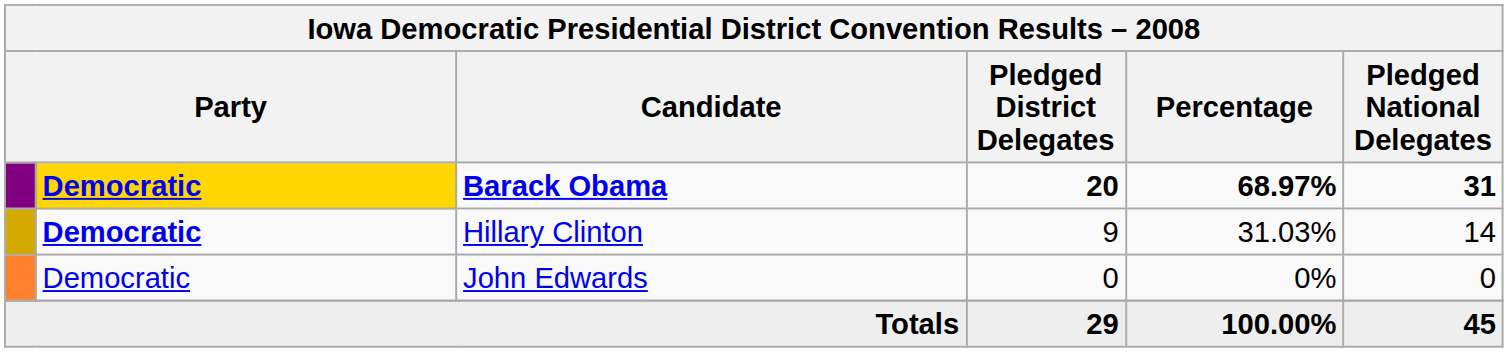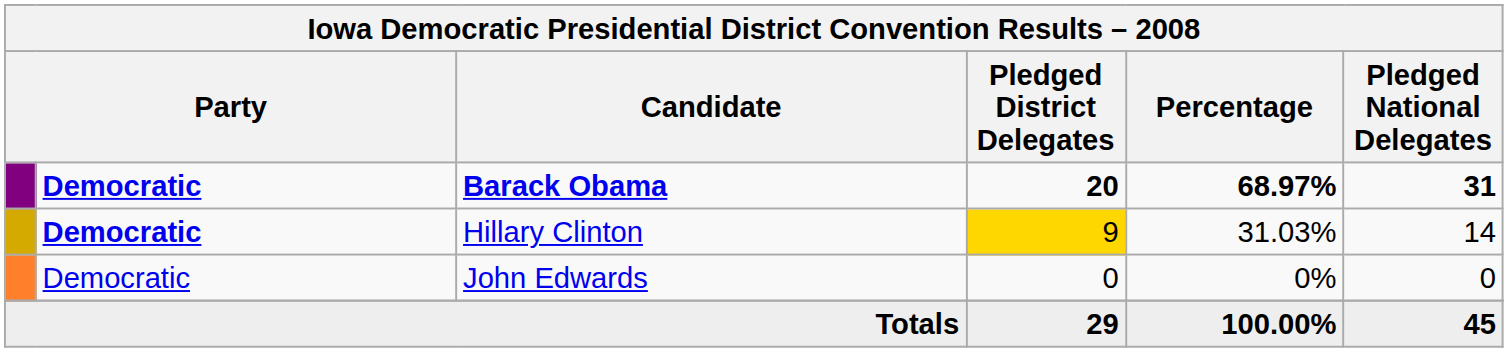Barack Obama | column 2: gold background -> no background
Hillary Clinton | Pledged District Delegates: no background -> gold background
